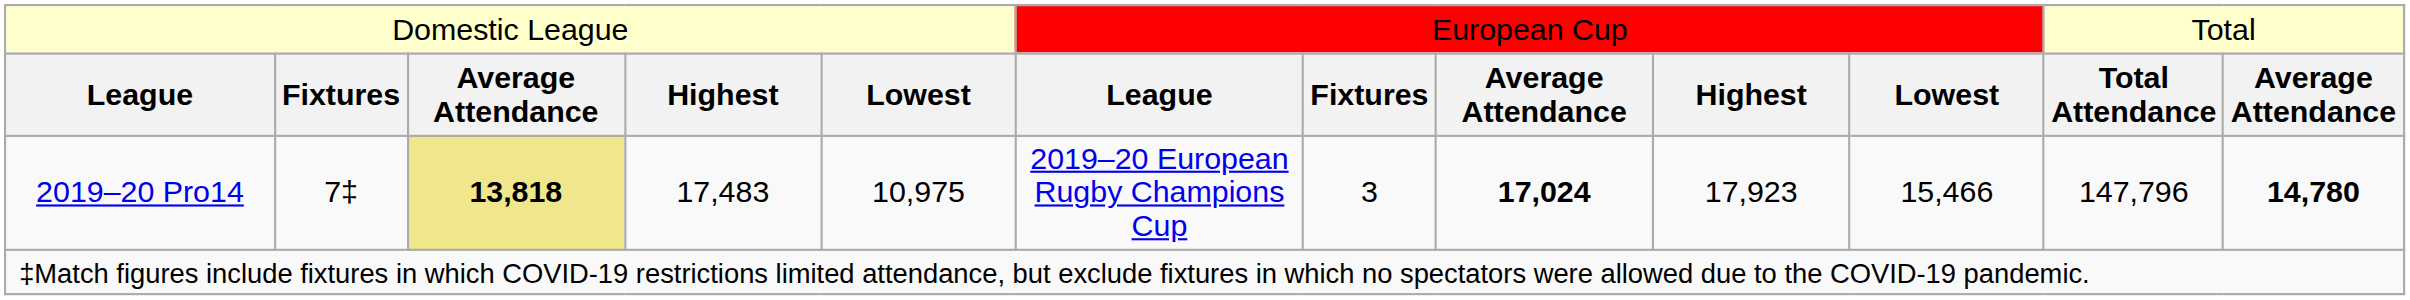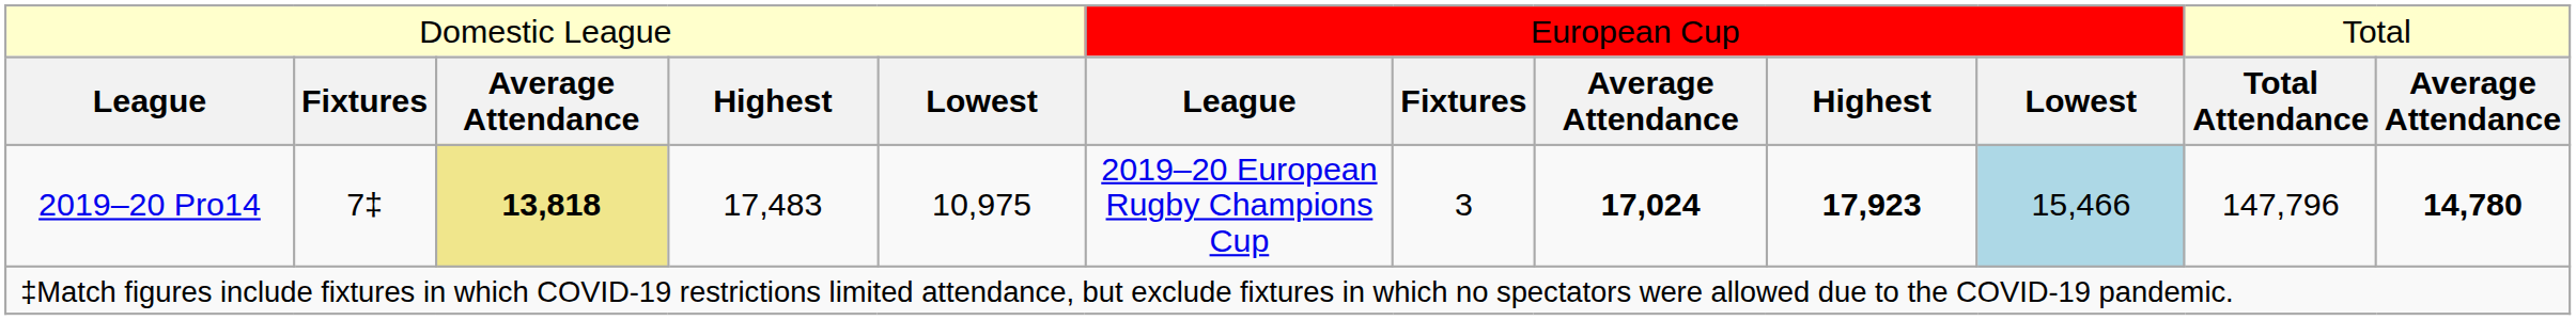2019–20 Pro14 | column 9: normal -> bold
2019–20 Pro14 | column 10: no background -> lightblue background
